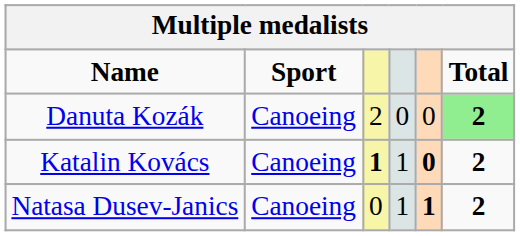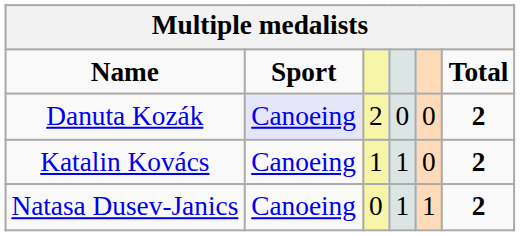Danuta Kozák | Sport: no background -> lavender background
Danuta Kozák | Total: lightgreen background -> no background
Katalin Kovács | column 3: bold -> normal
Katalin Kovács | column 5: bold -> normal
Natasa Dusev-Janics | column 5: bold -> normal
